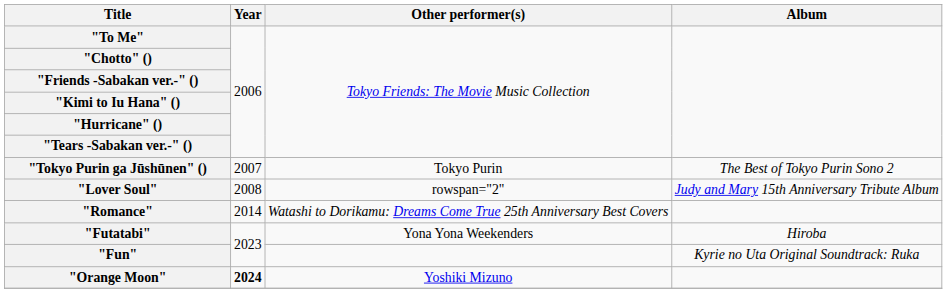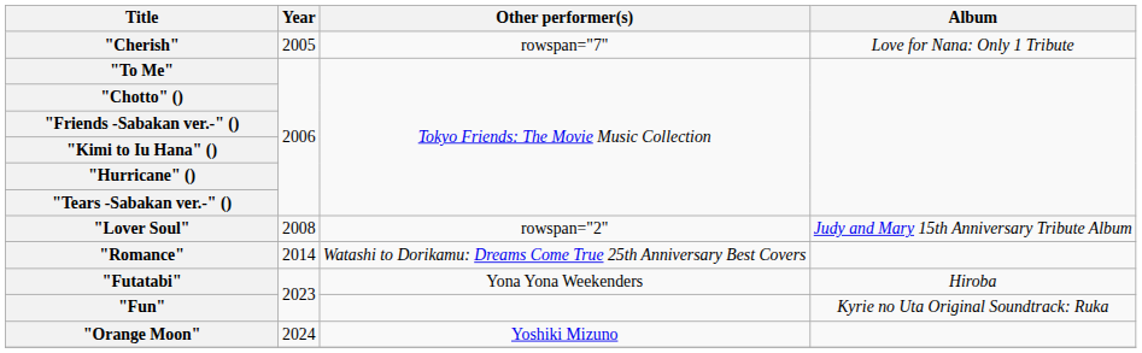+ row: "Cherish" | 2005 | rowspan="7" | Love for Nana: Only 1 Tribute
- row: "Tokyo Purin ga Jūshūnen" () | 2007 | Tokyo Purin | The Best of Tokyo Purin Sono 2
"Orange Moon" | Year: bold -> normal
